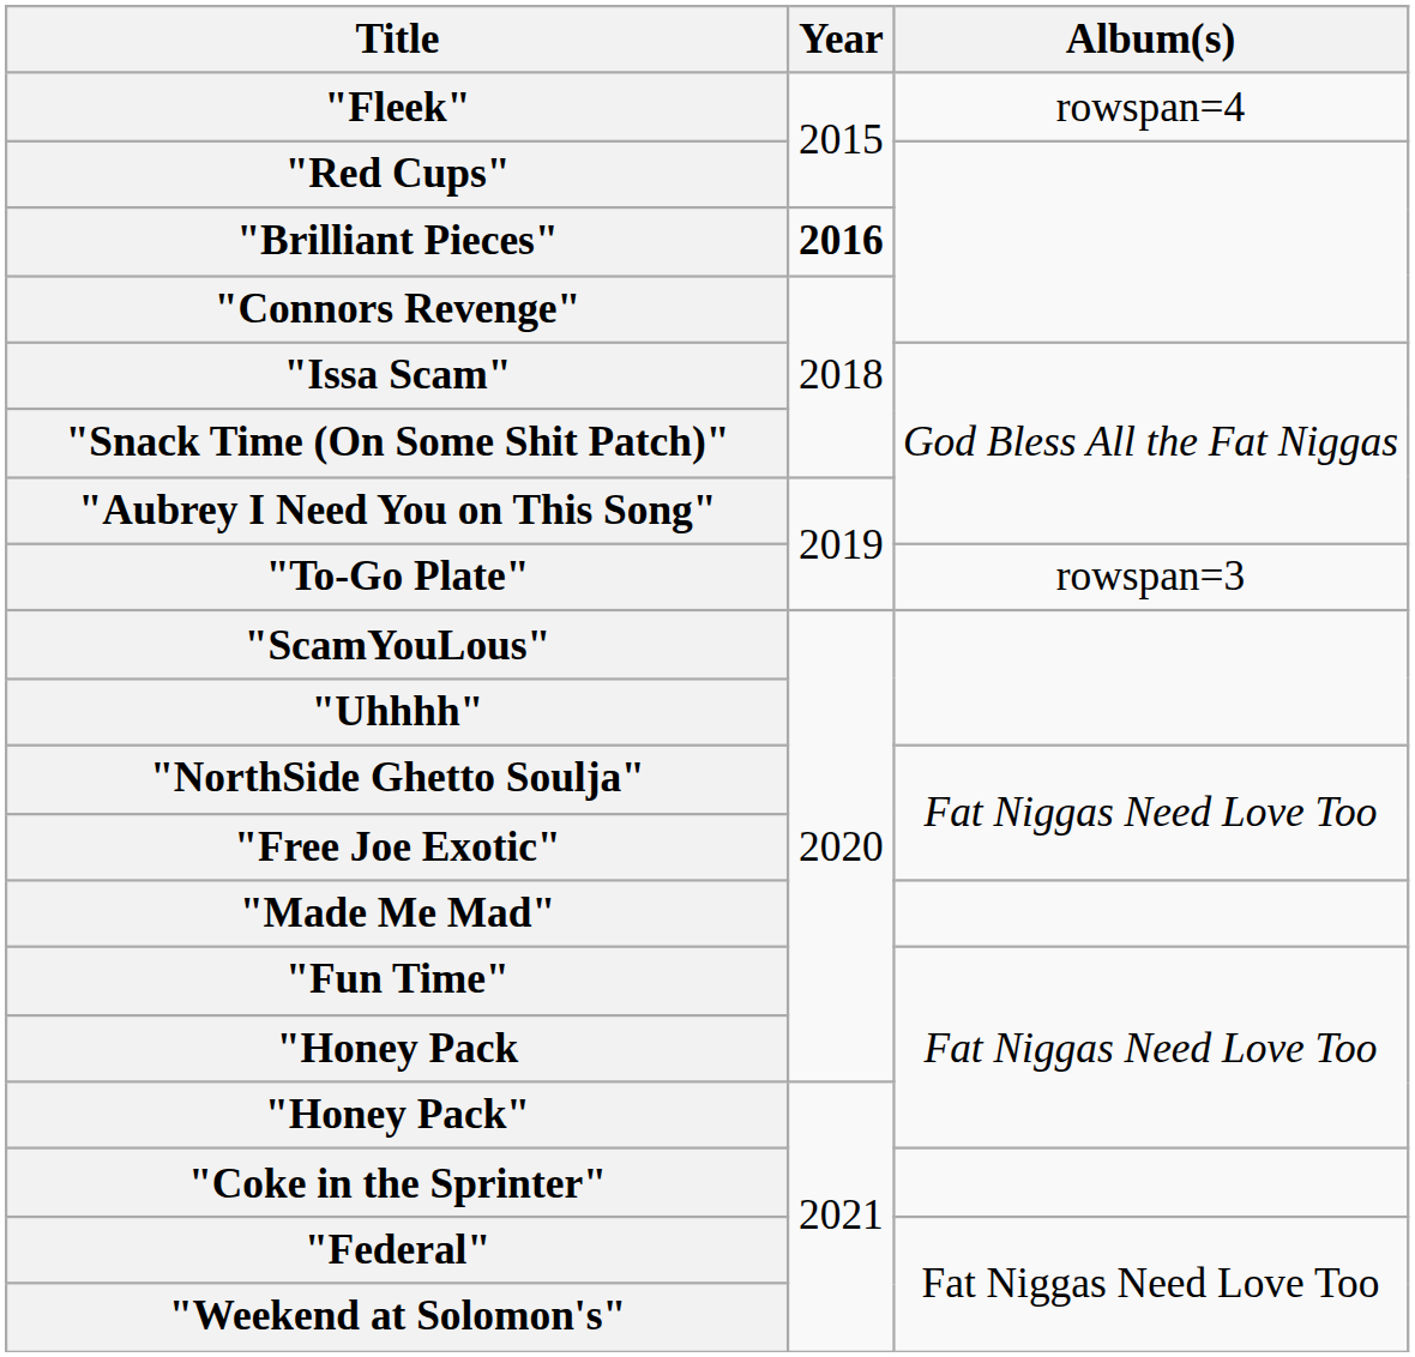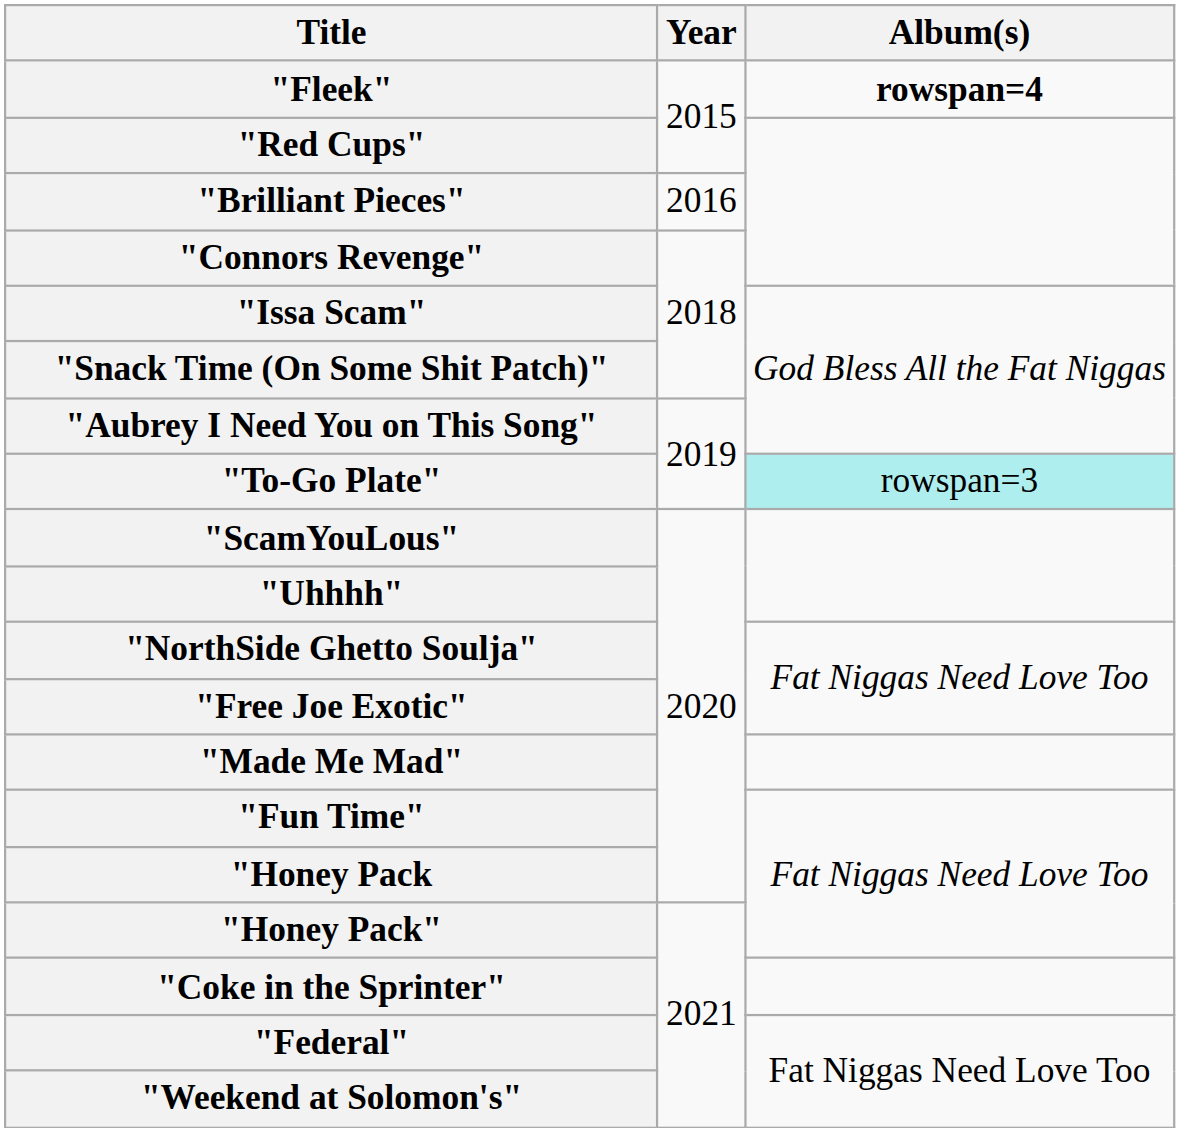"Fleek" | Album(s): normal -> bold
"Brilliant Pieces" | Year: bold -> normal
"To-Go Plate" | Album(s): no background -> paleturquoise background
